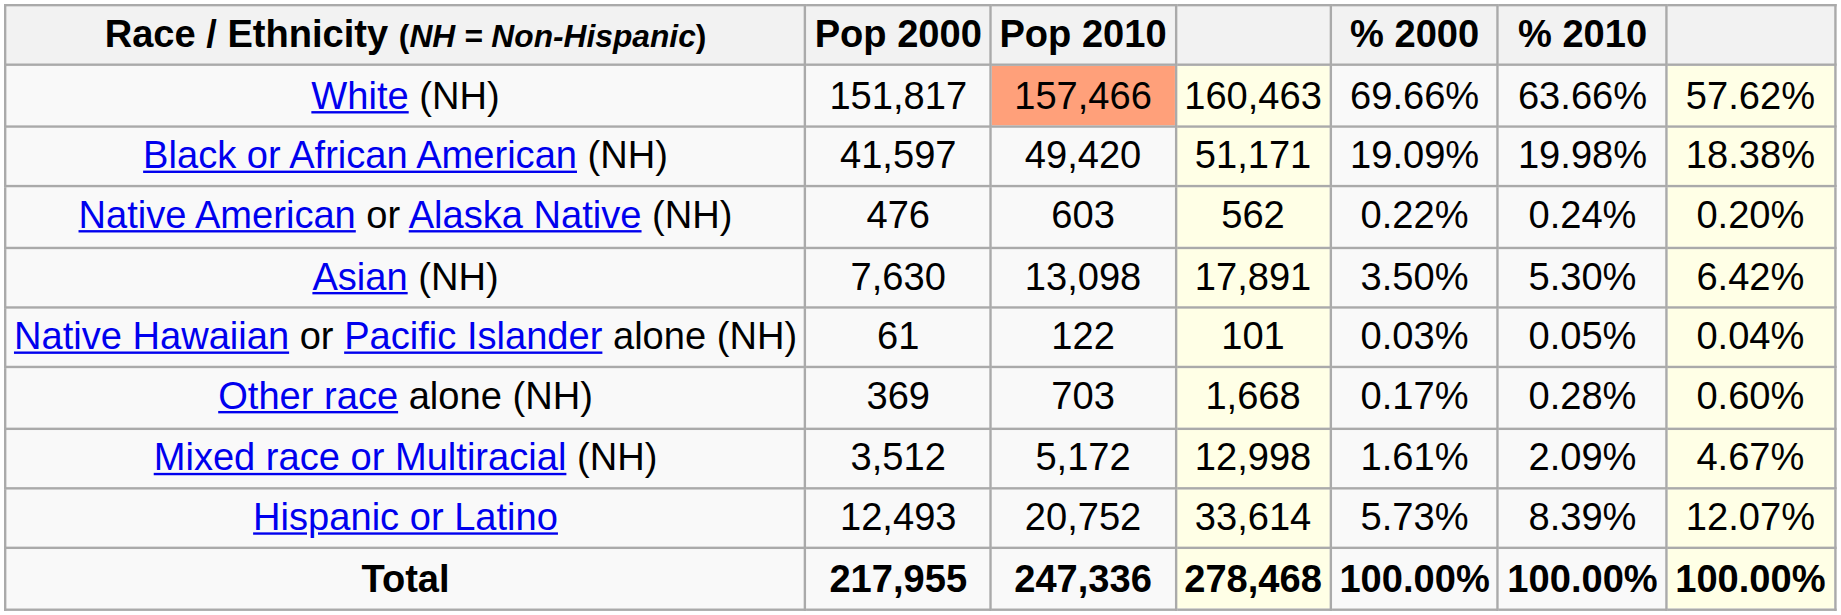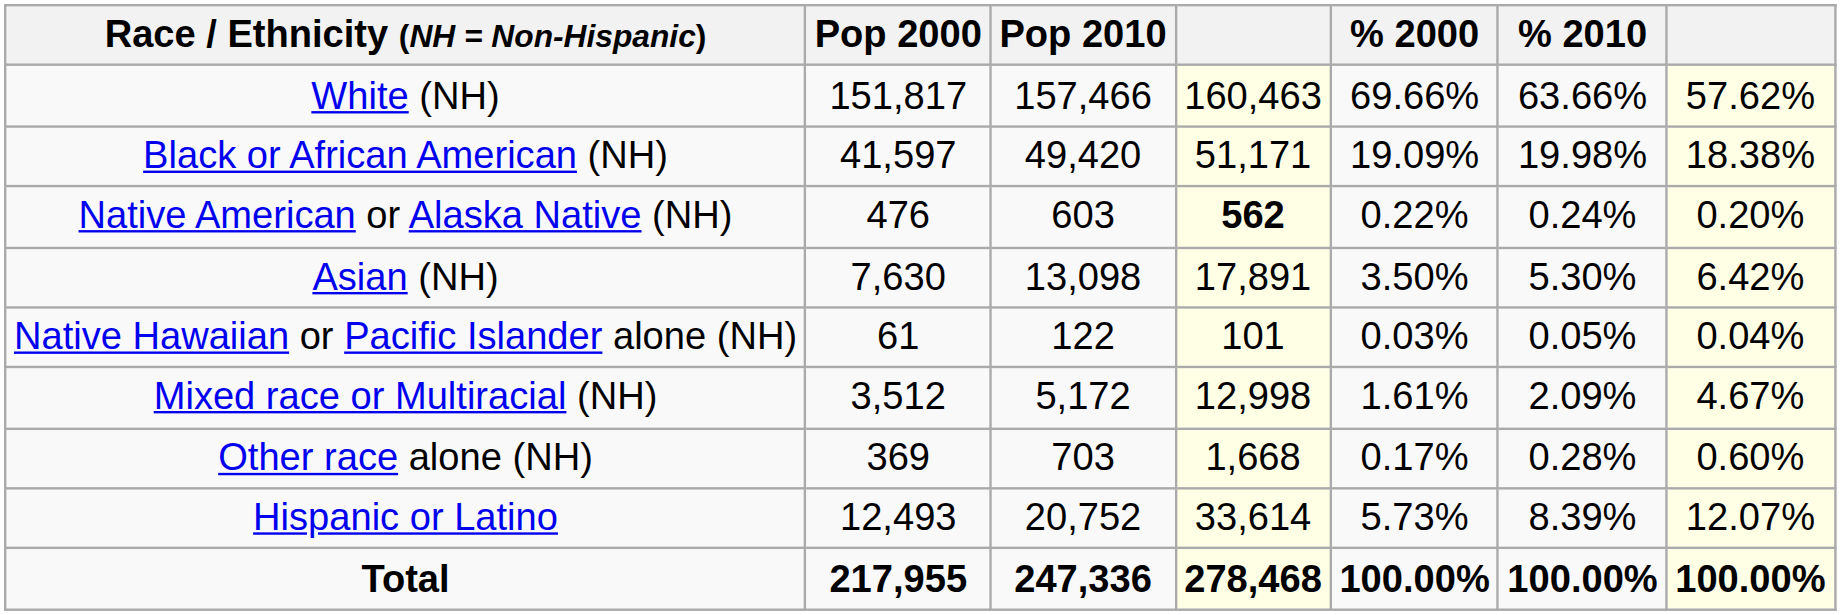White (NH) | Pop 2010: lightsalmon background -> no background
Native American or Alaska Native (NH) | column 4: normal -> bold
rows swapped: Other race alone (NH) <-> Mixed race or Multiracial (NH)
